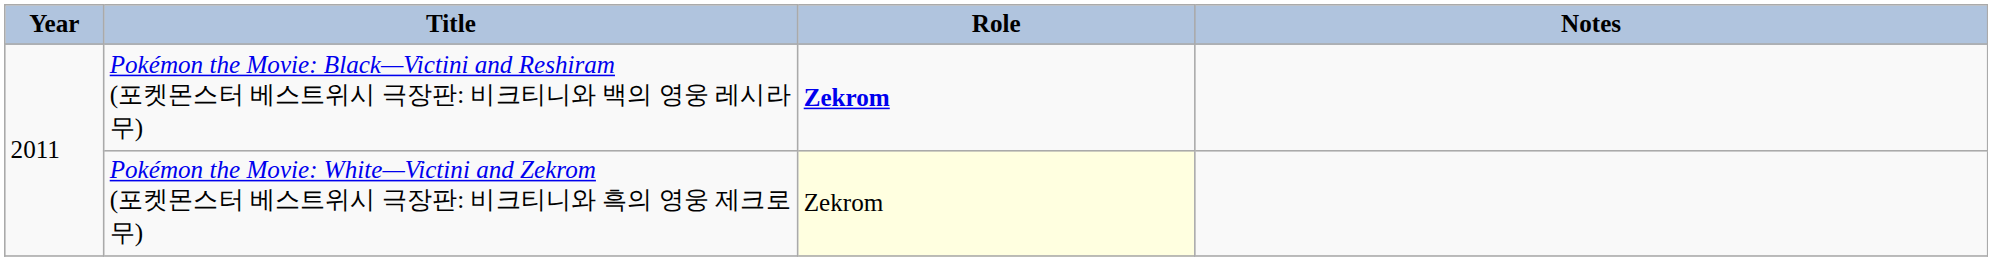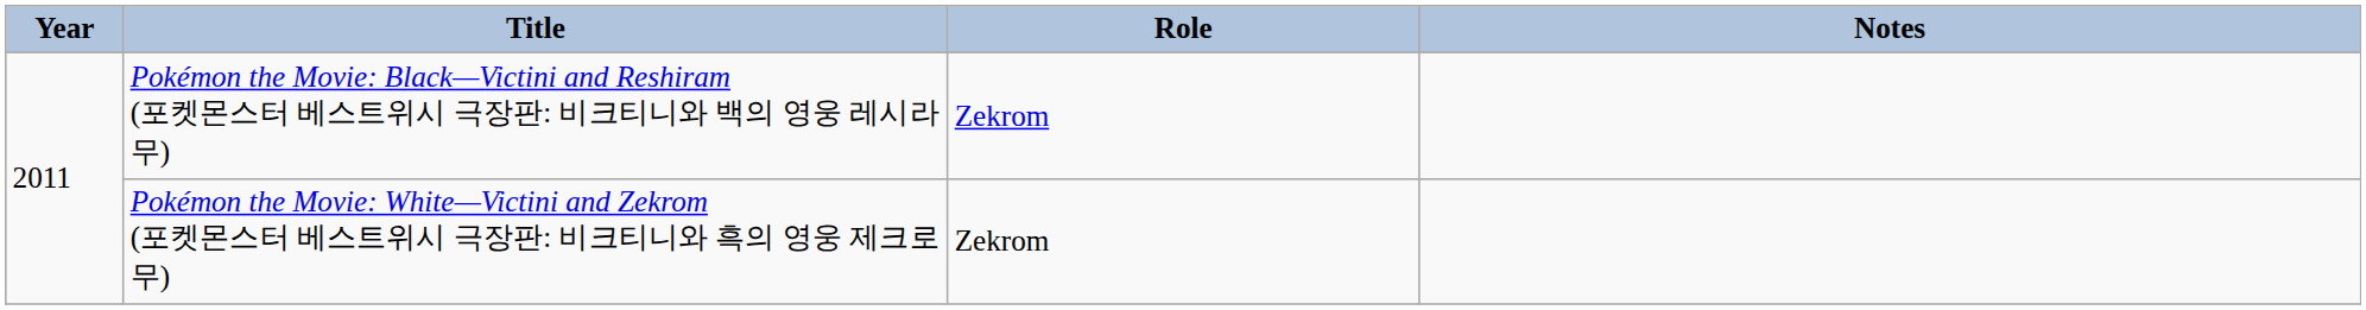row 2 | Role: bold -> normal
row 3 | Role: lightyellow background -> no background
